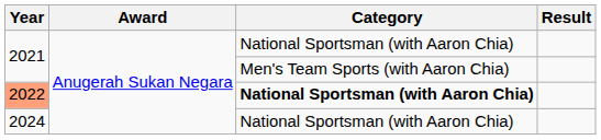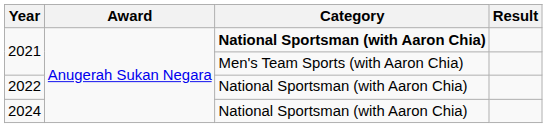2021 / National Sportsman (with Aaron Chia) | Category: normal -> bold
2022 | Year: lightsalmon background -> no background
2022 | Category: bold -> normal
